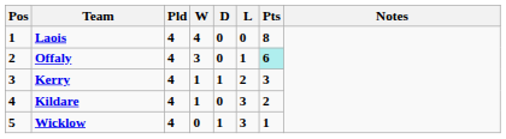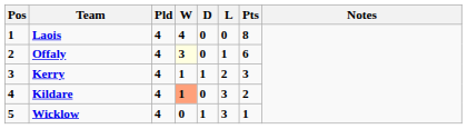Offaly | W: no background -> lightyellow background
Offaly | Pts: paleturquoise background -> no background
Kildare | W: no background -> lightsalmon background
